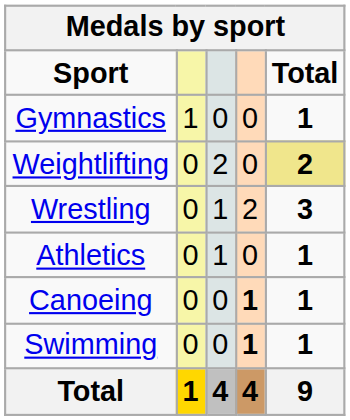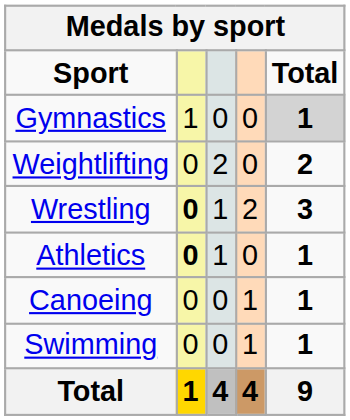Gymnastics | Total: no background -> lightgrey background
Weightlifting | Total: khaki background -> no background
Wrestling | column 2: normal -> bold
Athletics | column 2: normal -> bold
Canoeing | column 4: bold -> normal
Swimming | column 4: bold -> normal
